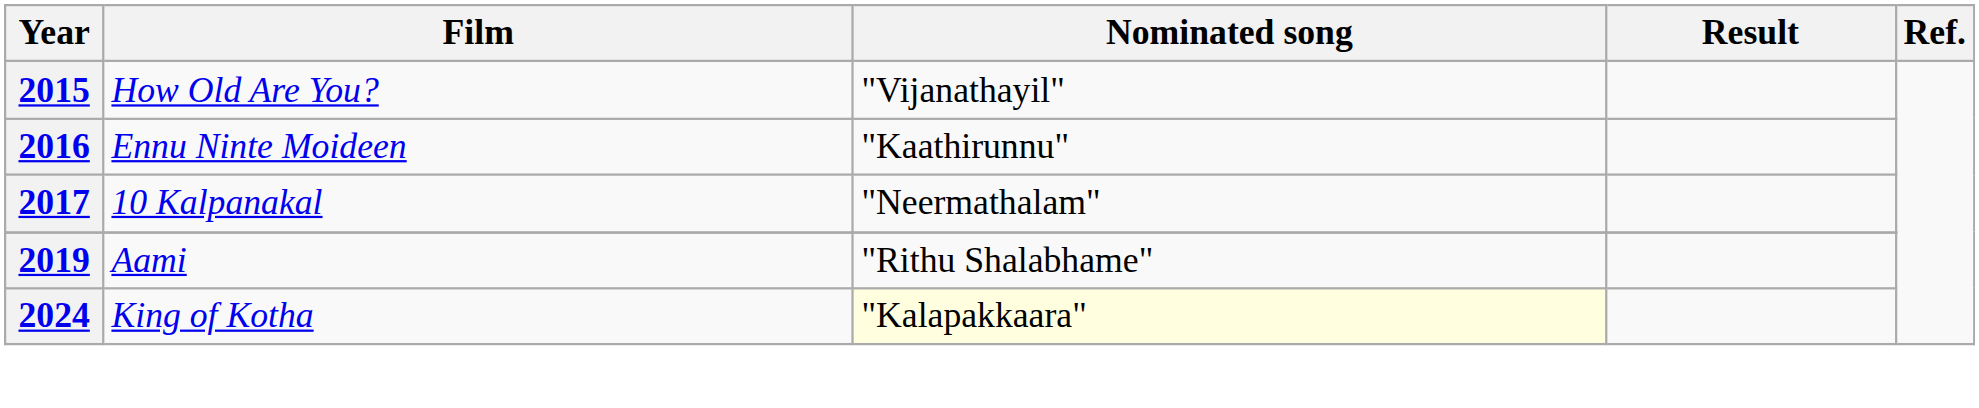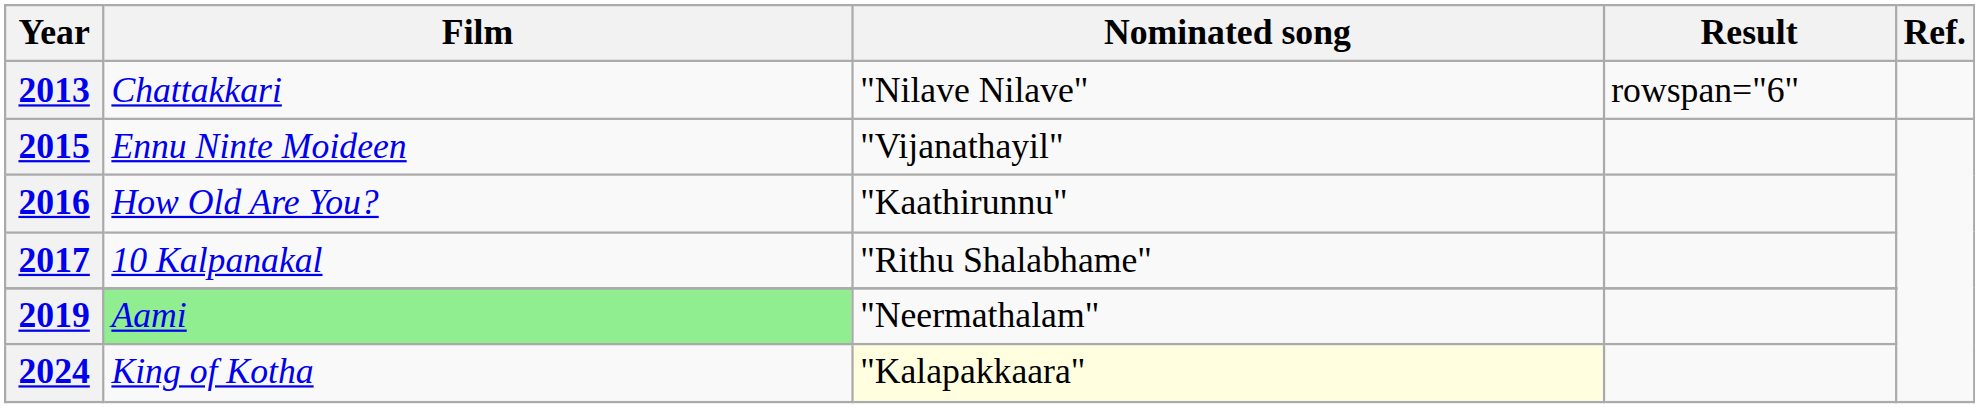+ row: 2013 | Chattakkari | "Nilave Nilave" | rowspan="6"
2015 | Film: How Old Are You? -> Ennu Ninte Moideen
2016 | Film: Ennu Ninte Moideen -> How Old Are You?
2017 | Nominated song: "Neermathalam" -> "Rithu Shalabhame"
2019 | Film: no background -> lightgreen background
2019 | Nominated song: "Rithu Shalabhame" -> "Neermathalam"
